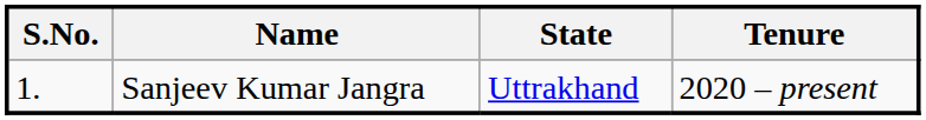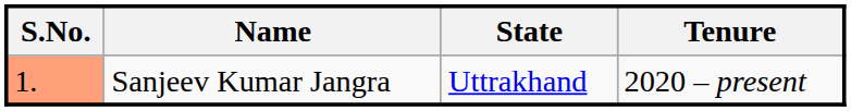Sanjeev Kumar Jangra | S.No.: no background -> lightsalmon background
